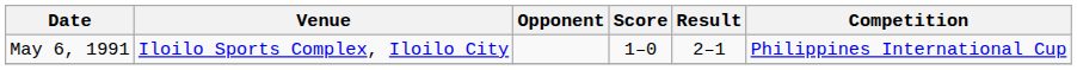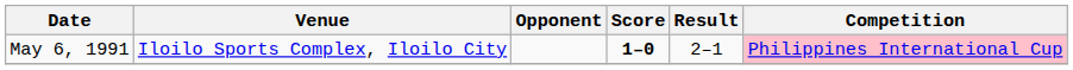May 6, 1991 | Score: normal -> bold
May 6, 1991 | Competition: no background -> pink background
